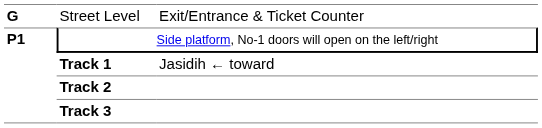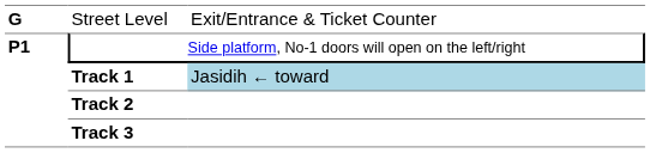Track 1 | column 3: no background -> lightblue background
